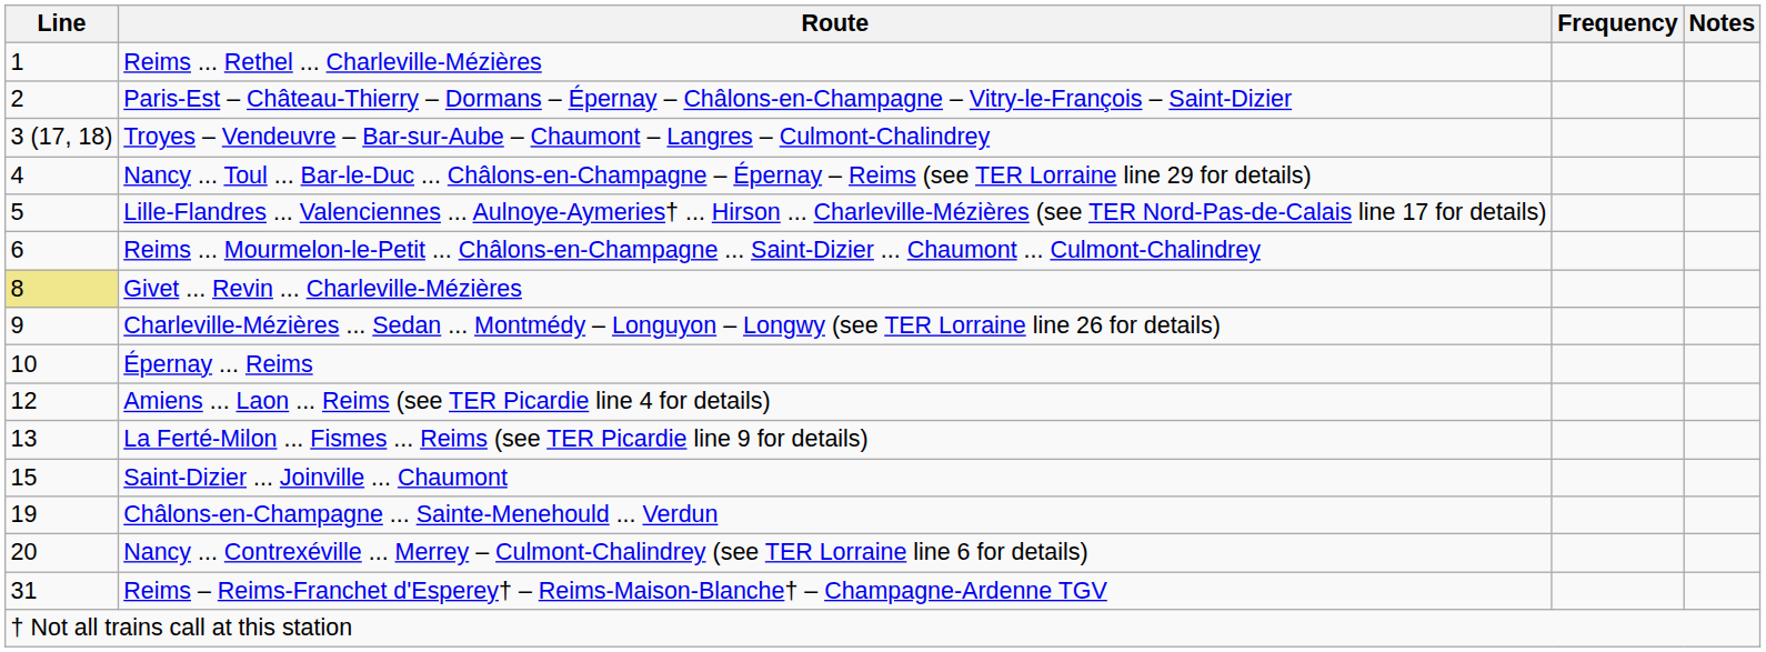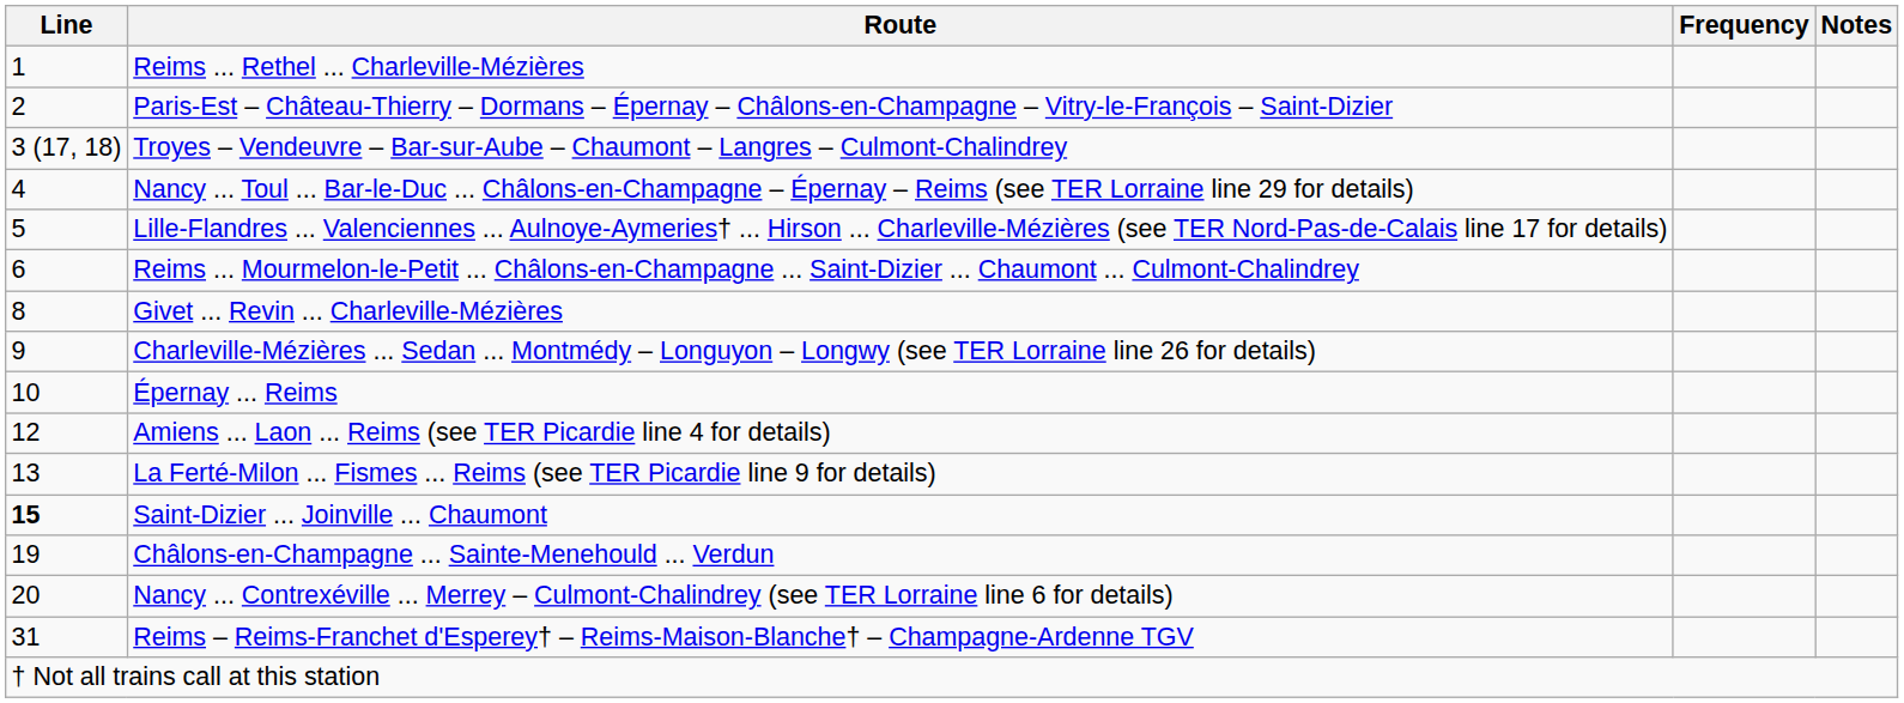Givet ... Revin ... Charleville-Mézières | Line: khaki background -> no background
Saint-Dizier ... Joinville ... Chaumont | Line: normal -> bold
